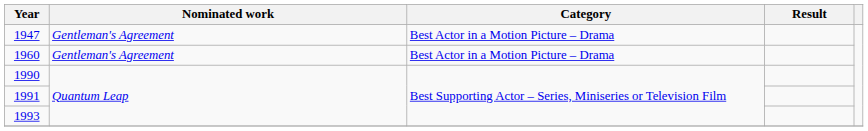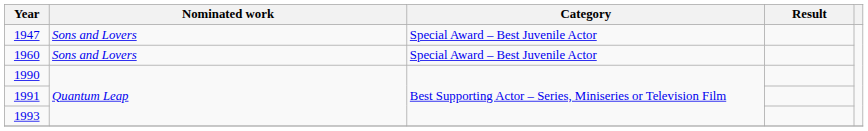1947 | Nominated work: Gentleman's Agreement -> Sons and Lovers
1947 | Category: Best Actor in a Motion Picture – Drama -> Special Award – Best Juvenile Actor
1960 | Nominated work: Gentleman's Agreement -> Sons and Lovers
1960 | Category: Best Actor in a Motion Picture – Drama -> Special Award – Best Juvenile Actor
